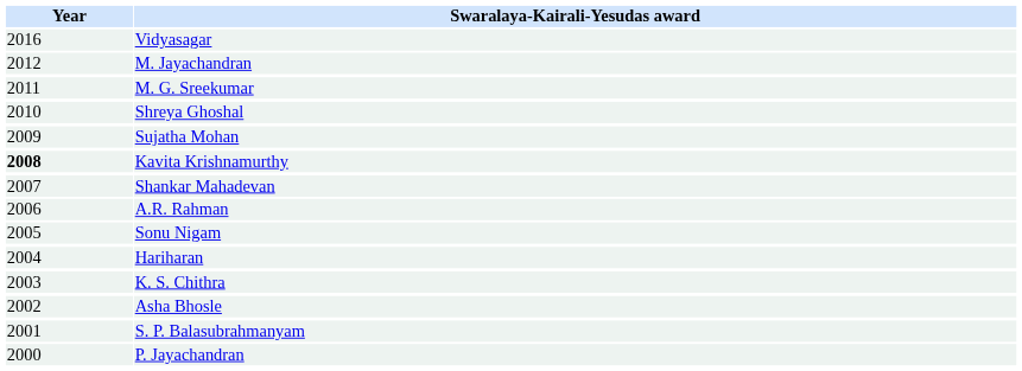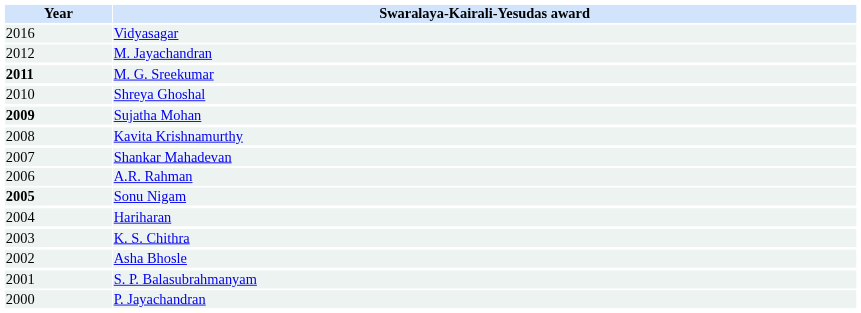M. G. Sreekumar | Year: normal -> bold
Sujatha Mohan | Year: normal -> bold
Kavita Krishnamurthy | Year: bold -> normal
Sonu Nigam | Year: normal -> bold
